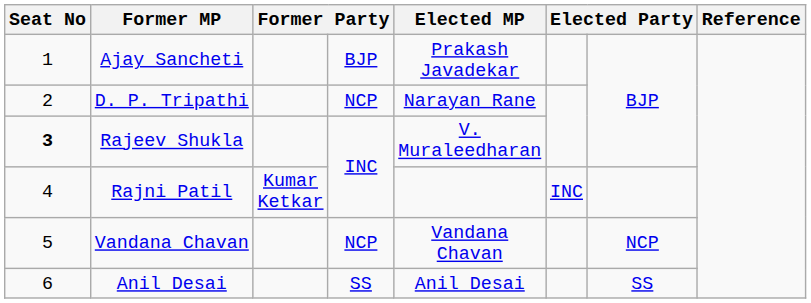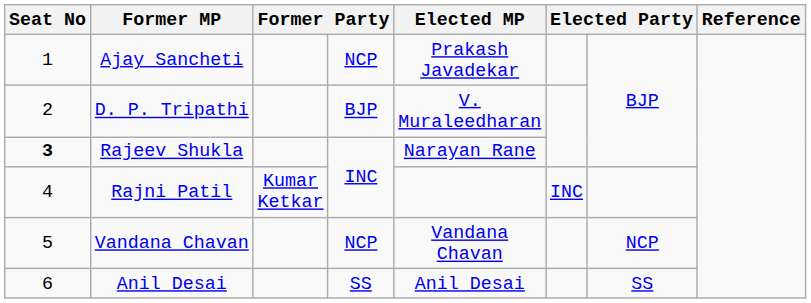Ajay Sancheti | column 4: BJP -> NCP
D. P. Tripathi | column 4: NCP -> BJP
D. P. Tripathi | Elected MP: Narayan Rane -> V. Muraleedharan
Rajeev Shukla | Elected MP: V. Muraleedharan -> Narayan Rane
